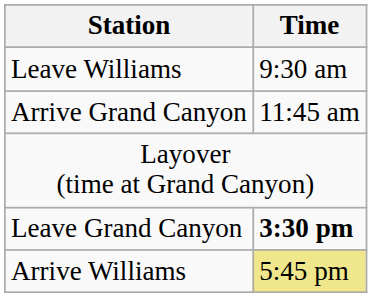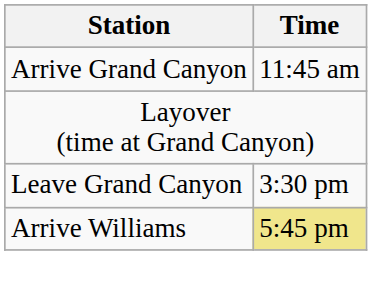- row: Leave Williams | 9:30 am
Leave Grand Canyon | Time: bold -> normal
